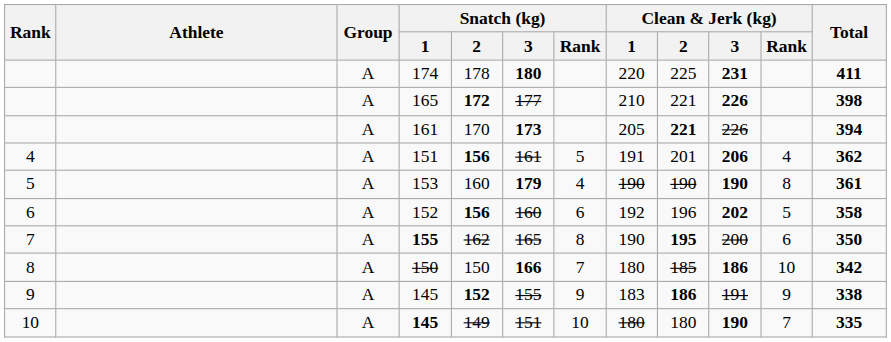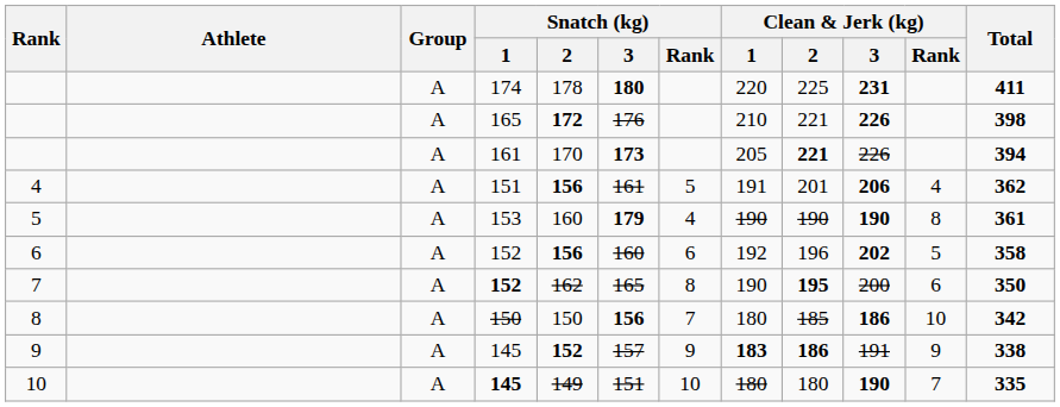row 4 | Snatch (kg) / 3: 177 -> 176
row 9 | Snatch (kg) / 1: 155 -> 152
row 10 | Snatch (kg) / 3: 166 -> 156
row 11 | Snatch (kg) / 3: 155 -> 157
row 11 | Clean & Jerk (kg) / 1: normal -> bold
